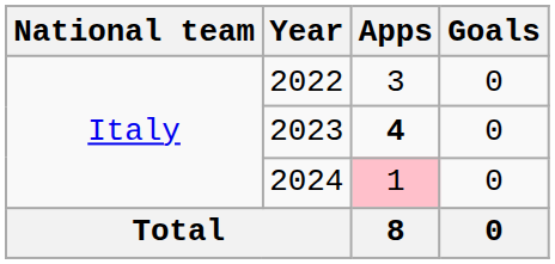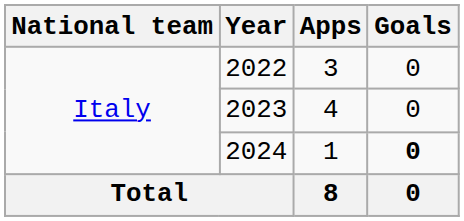2023 | Apps: bold -> normal
2024 | Apps: pink background -> no background
2024 | Goals: normal -> bold
